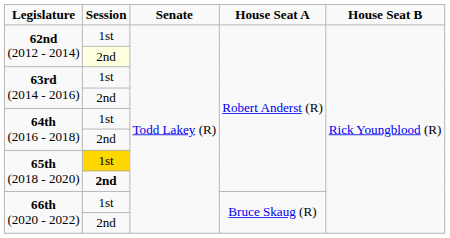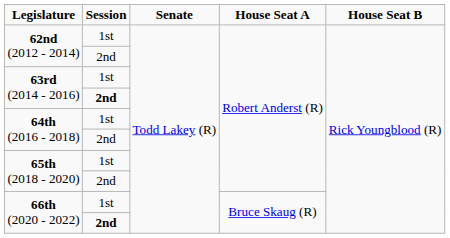62nd (2012 - 2014) / 2nd | Session: lightyellow background -> no background
63rd (2014 - 2016) / 2nd | Session: normal -> bold
65th (2018 - 2020) / 1st | Session: gold background -> no background
65th (2018 - 2020) / 2nd | Session: bold -> normal
66th (2020 - 2022) / 2nd | Session: normal -> bold
